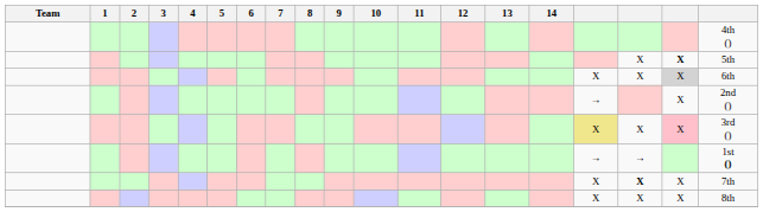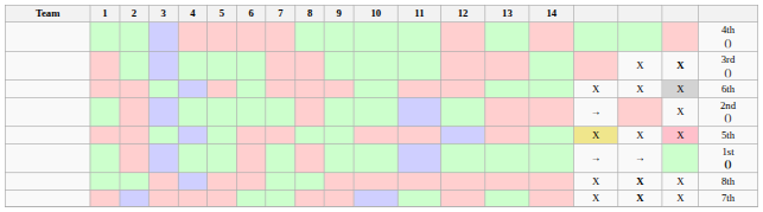row 3 | column 19: 5th -> 3rd ()
row 6 | column 19: 3rd () -> 5th
row 8 | column 19: 7th -> 8th
row 9 | column 17: normal -> bold
row 9 | column 19: 8th -> 7th
